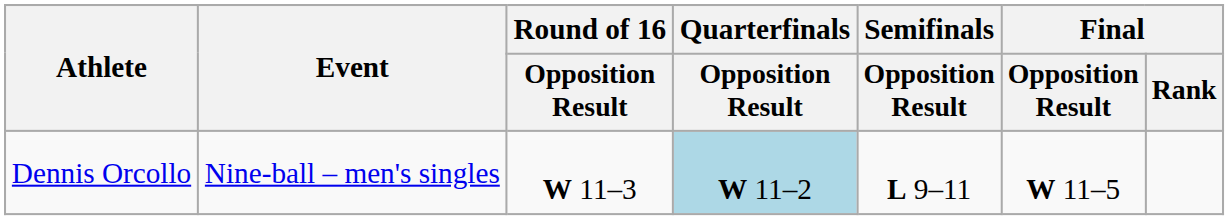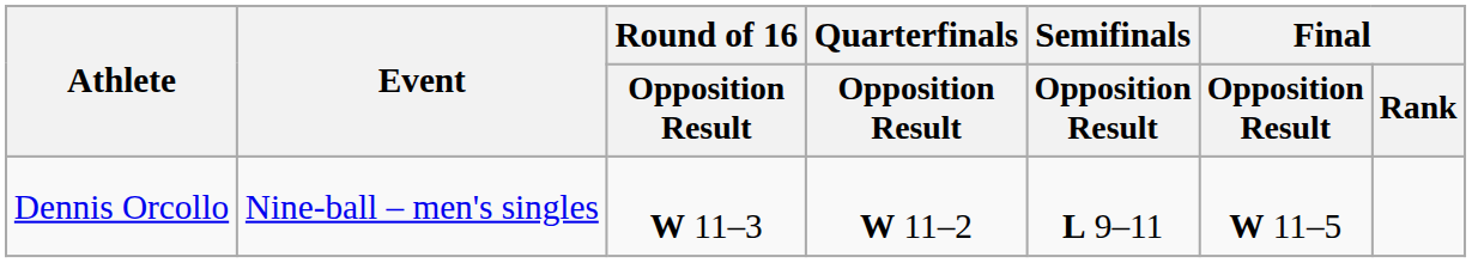Dennis Orcollo | Quarterfinals / Opposition Result: lightblue background -> no background
